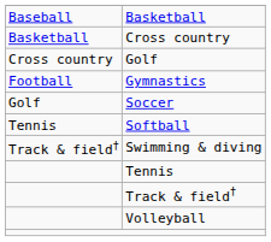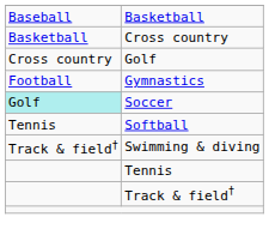Soccer | column 1: no background -> paleturquoise background
- row: Volleyball
